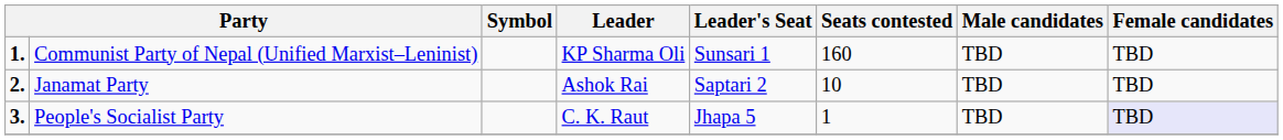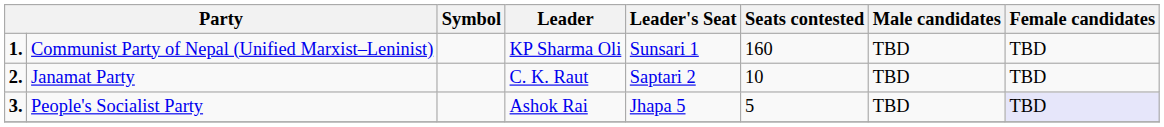Janamat Party | Leader: Ashok Rai -> C. K. Raut
People's Socialist Party | Leader: C. K. Raut -> Ashok Rai
People's Socialist Party | Seats contested: 1 -> 5
